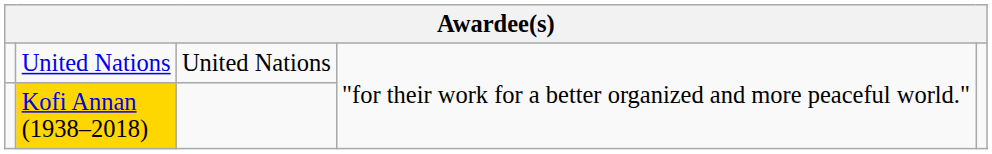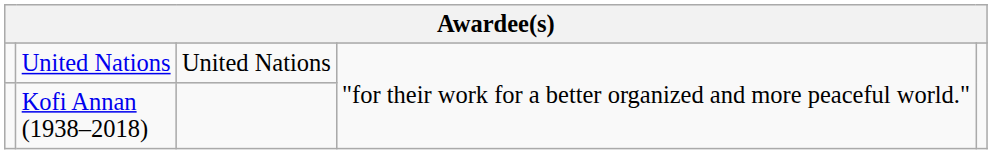Kofi Annan (1938–2018) | column 2: gold background -> no background
